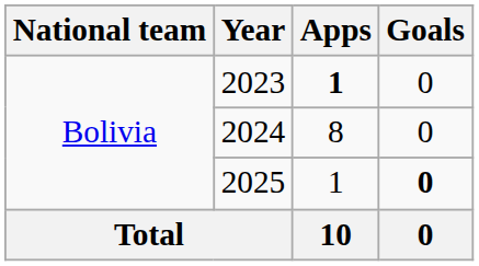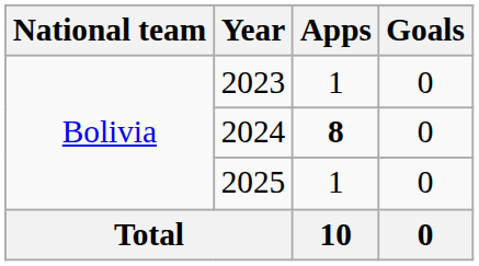2023 | Apps: bold -> normal
2024 | Apps: normal -> bold
2025 | Goals: bold -> normal
